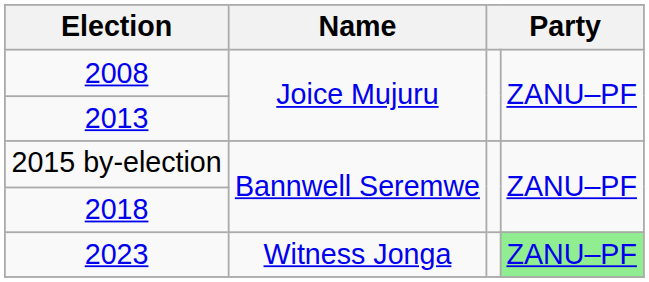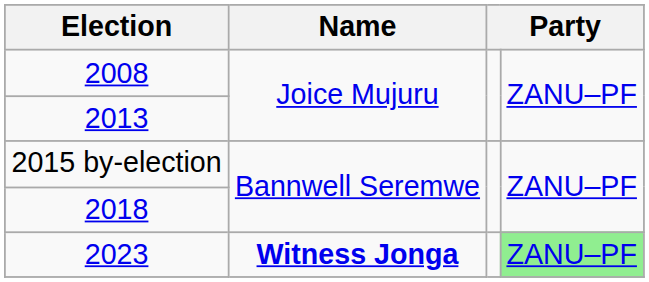2023 | Name: normal -> bold
